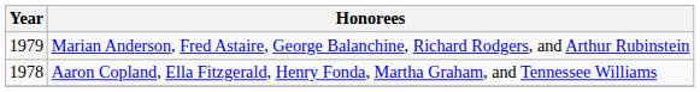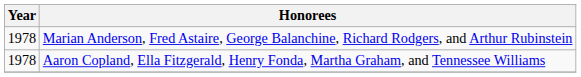row 2 | Year: 1979 -> 1978
